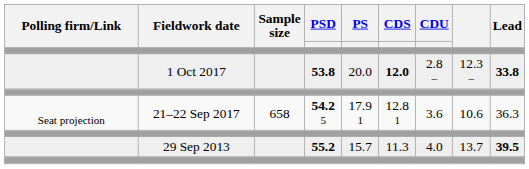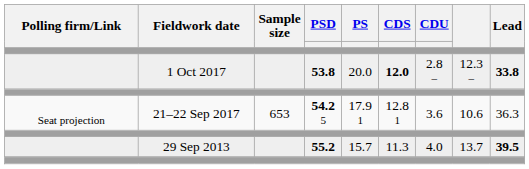21–22 Sep 2017 | Sample size: 658 -> 653
